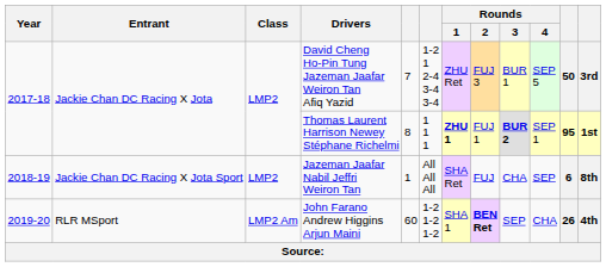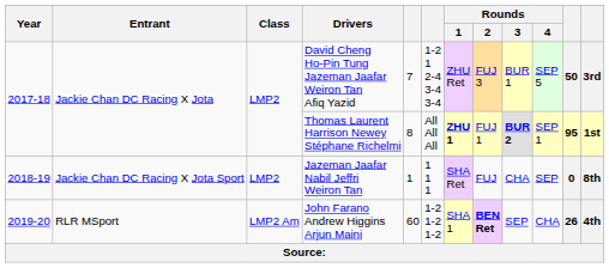Thomas Laurent Harrison Newey Stéphane Richelmi | column 6: 1 1 1 -> All All All
Jazeman Jaafar Nabil Jeffri Weiron Tan | column 6: All All All -> 1 1 1
Jazeman Jaafar Nabil Jeffri Weiron Tan | column 11: 6 -> 0
